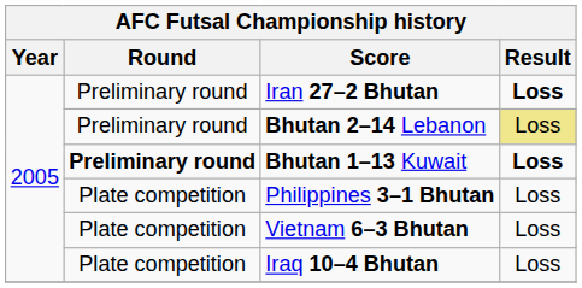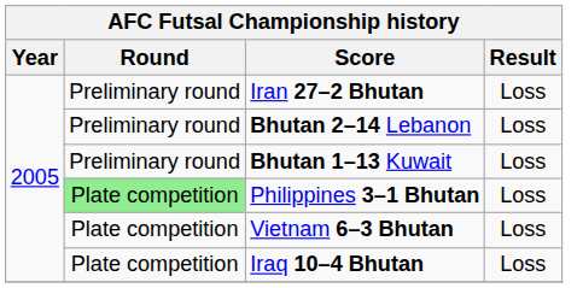Iran 27–2 Bhutan | Result: bold -> normal
Bhutan 2–14 Lebanon | Result: khaki background -> no background
Bhutan 1–13 Kuwait | Round: bold -> normal
Bhutan 1–13 Kuwait | Result: bold -> normal
Philippines 3–1 Bhutan | Round: no background -> lightgreen background
